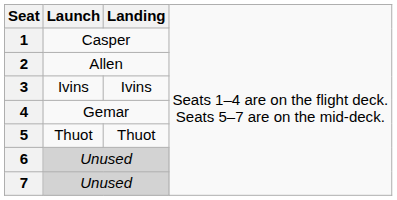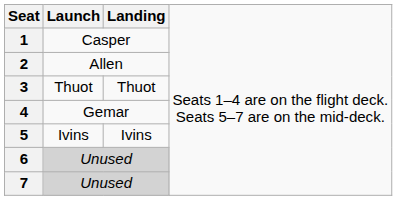3 | column 2: Ivins -> Thuot
3 | column 3: Ivins -> Thuot
5 | column 2: Thuot -> Ivins
5 | column 3: Thuot -> Ivins
